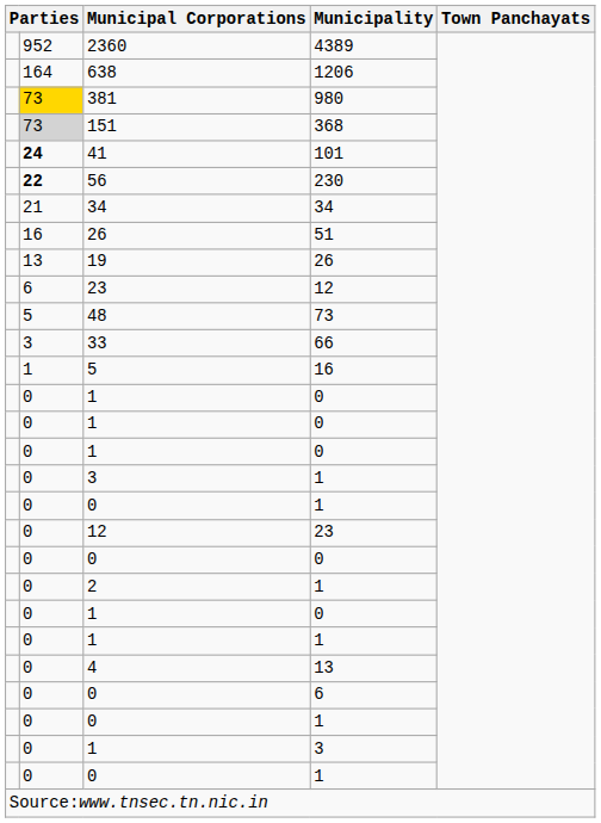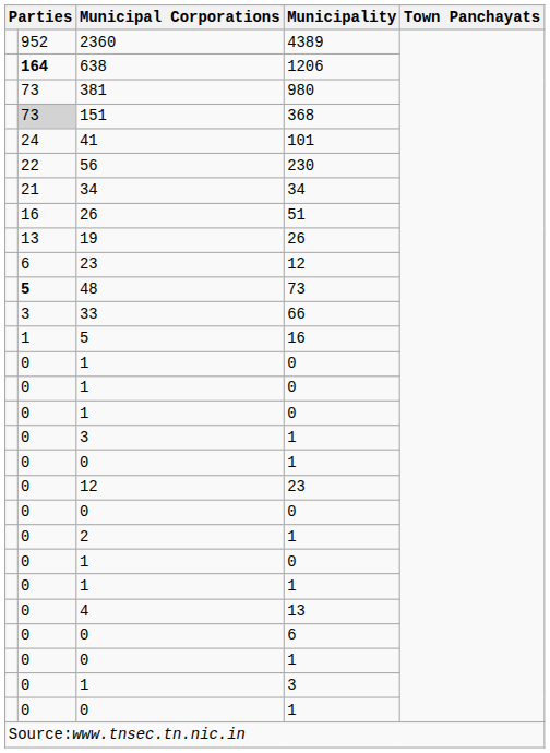638 | column 2: normal -> bold
381 | column 2: gold background -> no background
41 | column 2: bold -> normal
56 | column 2: bold -> normal
48 | column 2: normal -> bold
